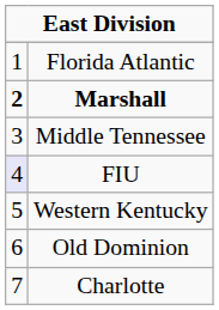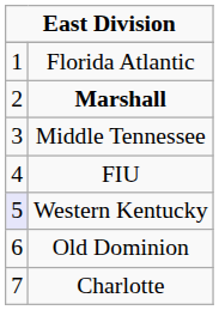Marshall | column 1: bold -> normal
FIU | column 1: lavender background -> no background
Western Kentucky | column 1: no background -> lavender background
